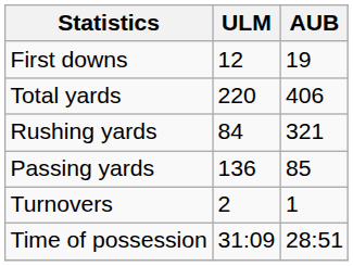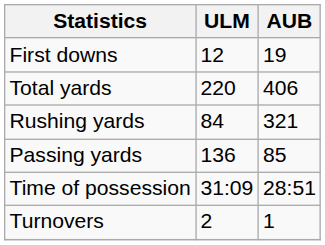rows swapped: Turnovers <-> Time of possession
